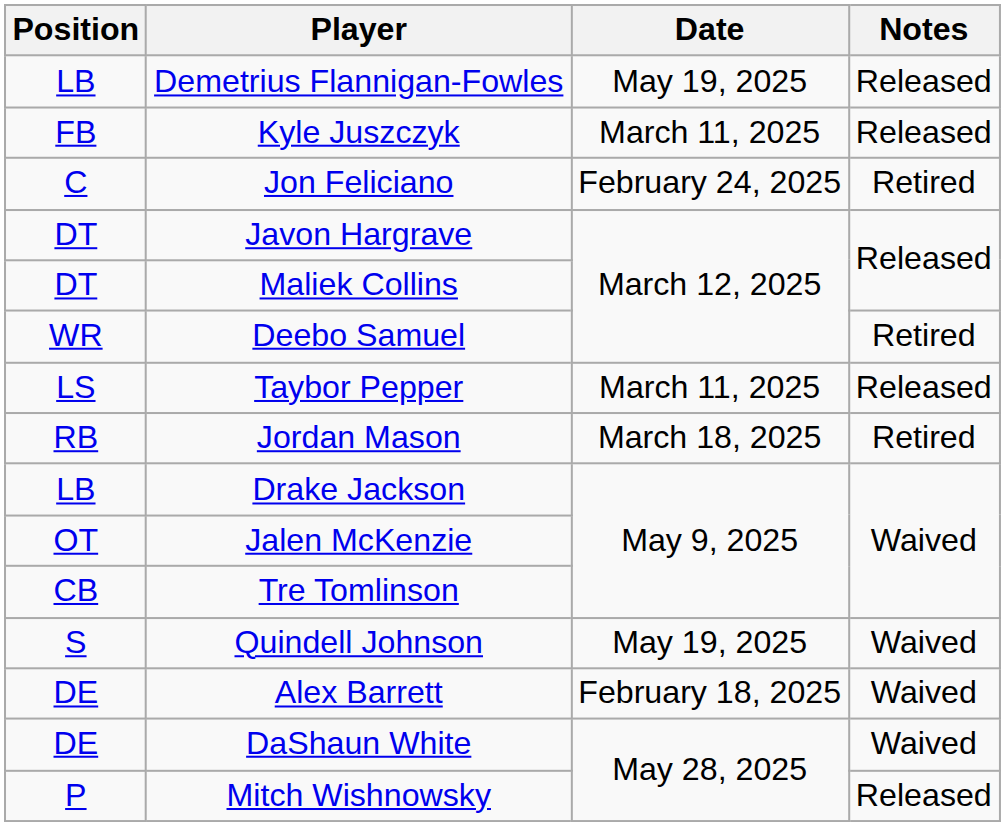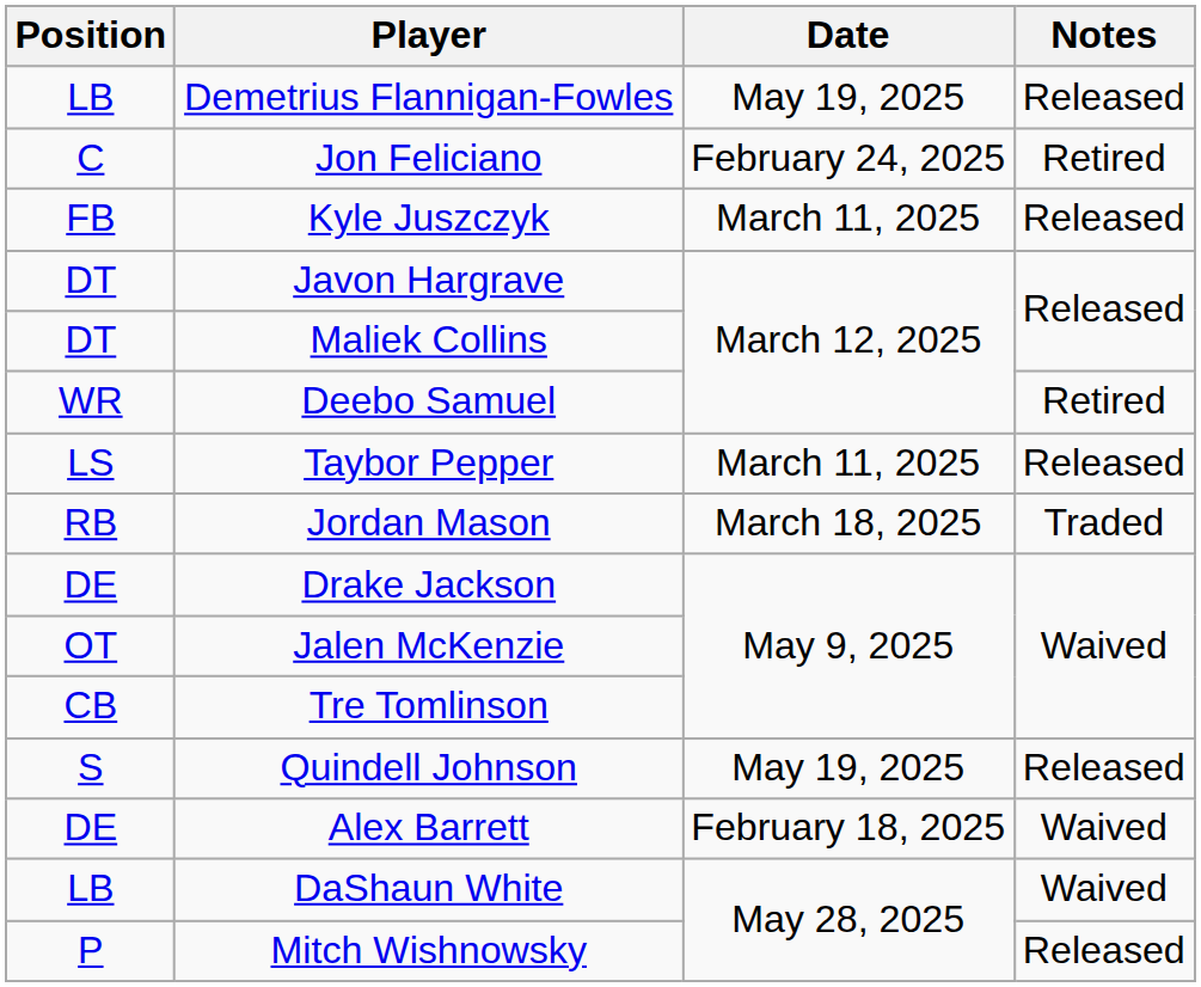rows swapped: Jon Feliciano <-> Kyle Juszczyk
Jordan Mason | Notes: Retired -> Traded
Drake Jackson | Position: LB -> DE
Quindell Johnson | Notes: Waived -> Released
DaShaun White | Position: DE -> LB
